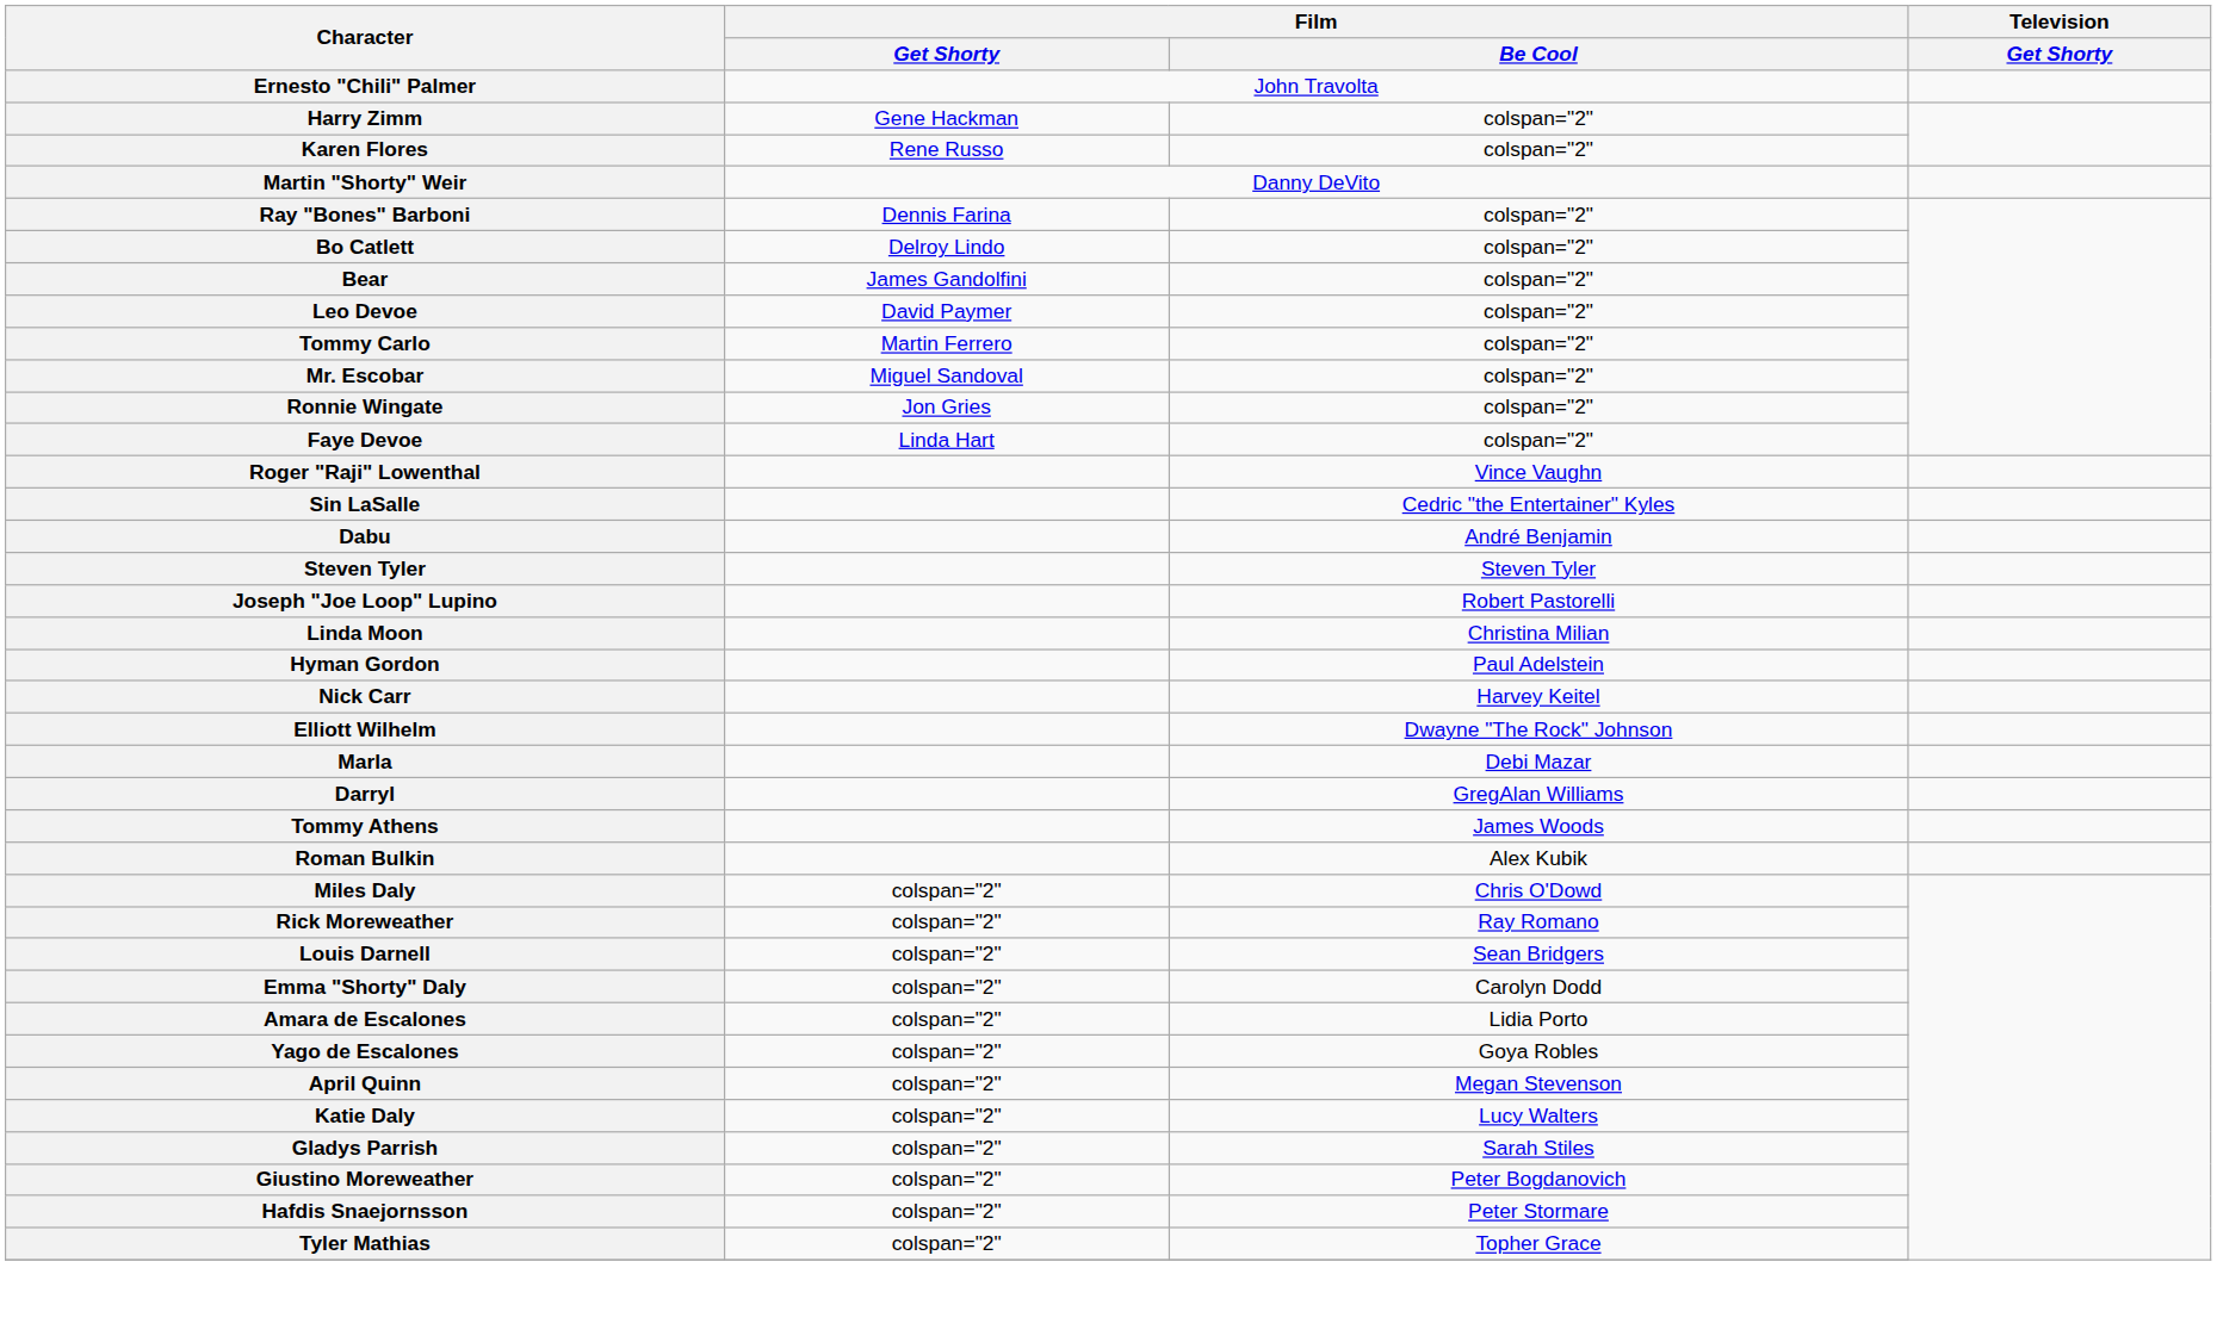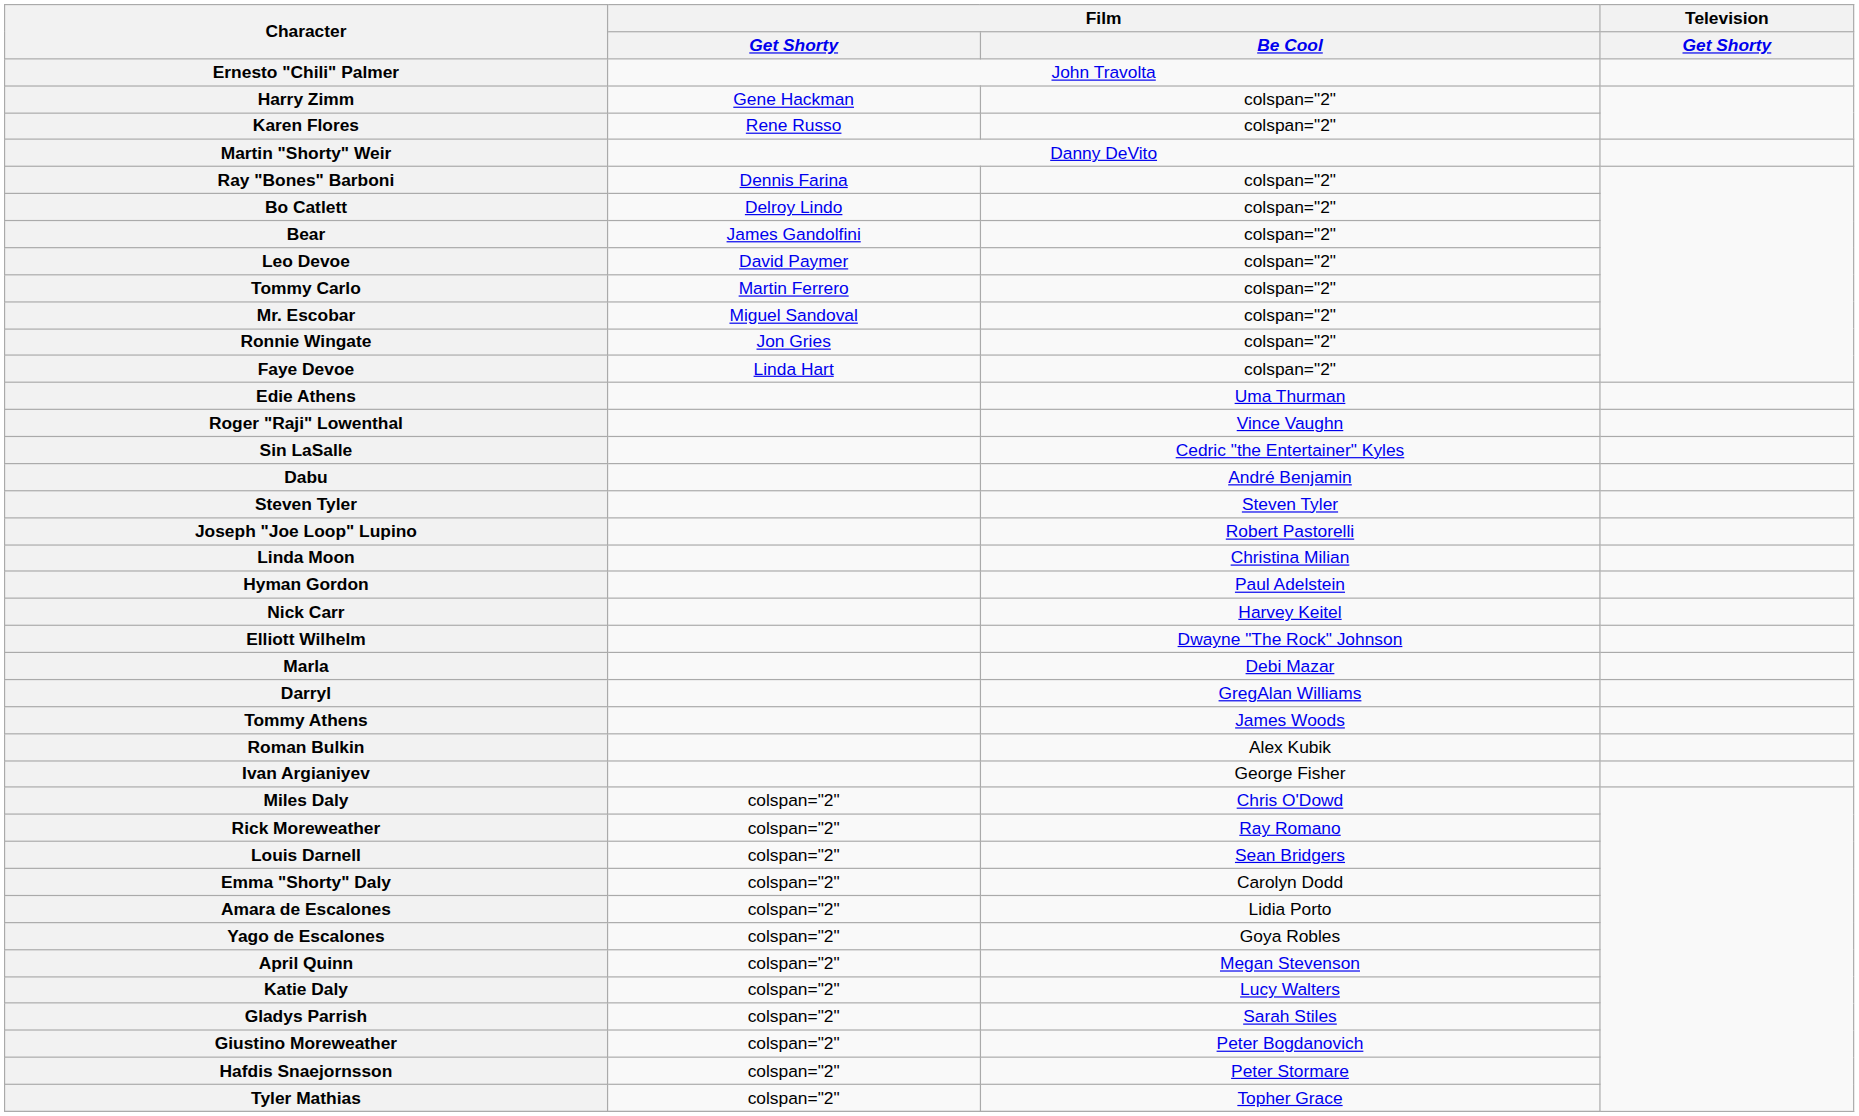+ row: Edie Athens | Uma Thurman
+ row: Ivan Argianiyev | George Fisher
